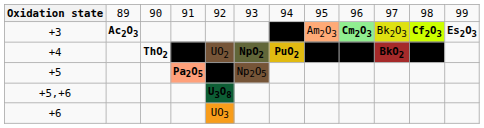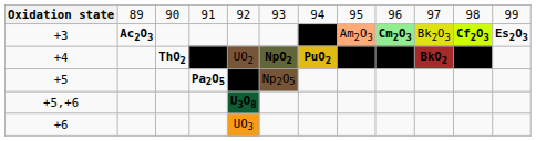+5 | column 4: lightsalmon background -> no background
